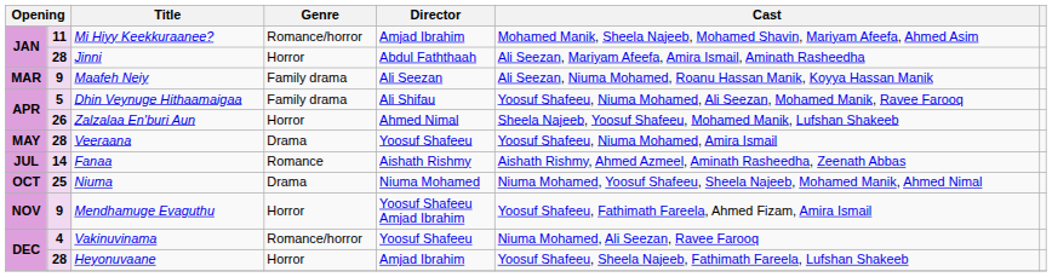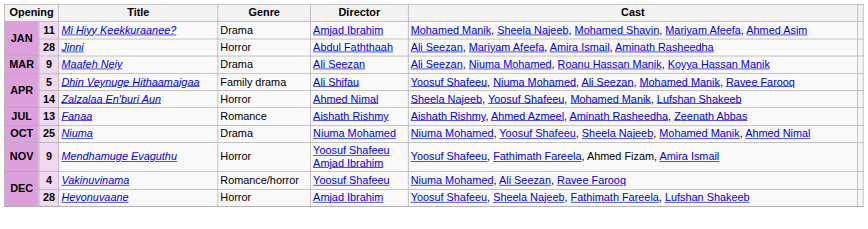Mi Hiyy Keekkuraanee? | Genre: Romance/horror -> Drama
Maafeh Neiy | Genre: Family drama -> Drama
Zalzalaa En'buri Aun | column 2: 26 -> 14
- row: MAY | 28 | Veeraana | Drama | Yoosuf Shafeeu | Yoosuf Shafeeu, Niuma Mohamed, Amira Ismail
Fanaa | column 2: 14 -> 13
